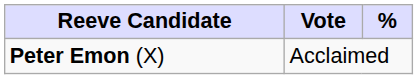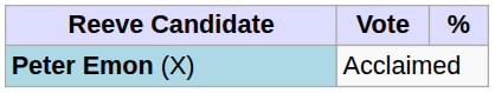Peter Emon (X) | Reeve Candidate: no background -> lightblue background
